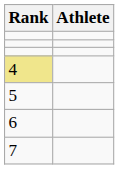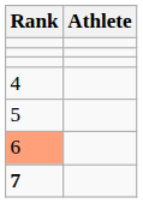row 5 | Rank: khaki background -> no background
row 7 | Rank: no background -> lightsalmon background
row 8 | Rank: normal -> bold
